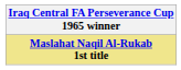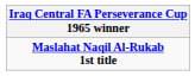row 2 | column 1: khaki background -> no background
